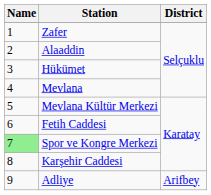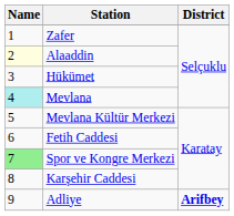Alaaddin | Name: no background -> lightyellow background
Mevlana | Name: no background -> paleturquoise background
Adliye | District: normal -> bold
